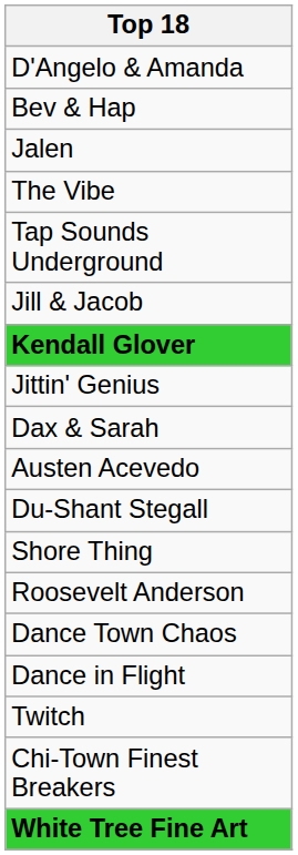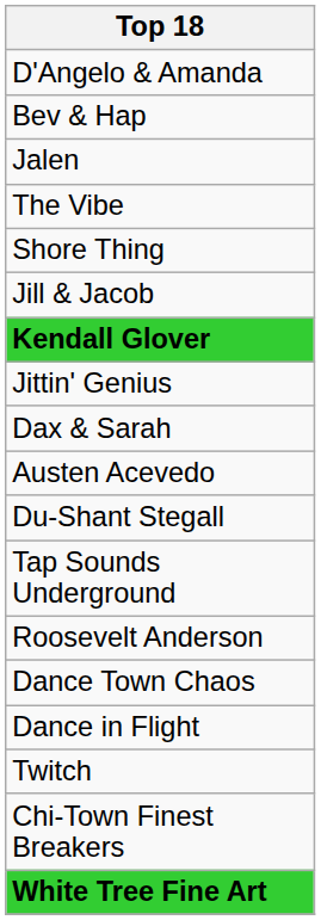row 6 | column 1: Tap Sounds Underground -> Shore Thing
row 13 | column 1: Shore Thing -> Tap Sounds Underground
